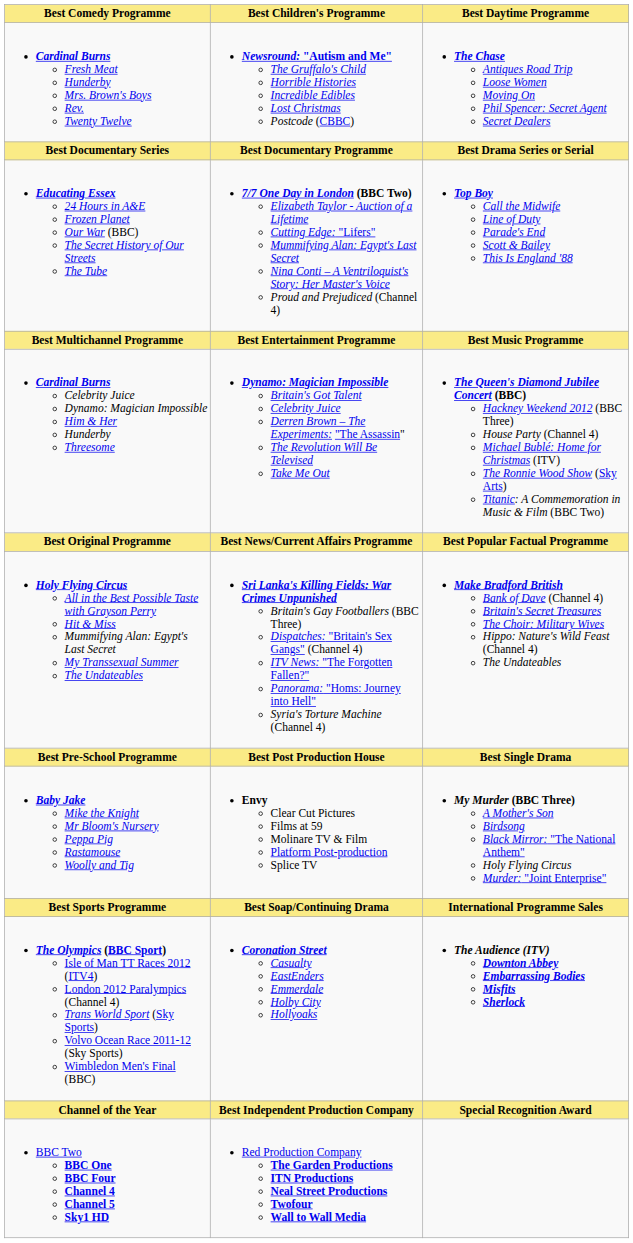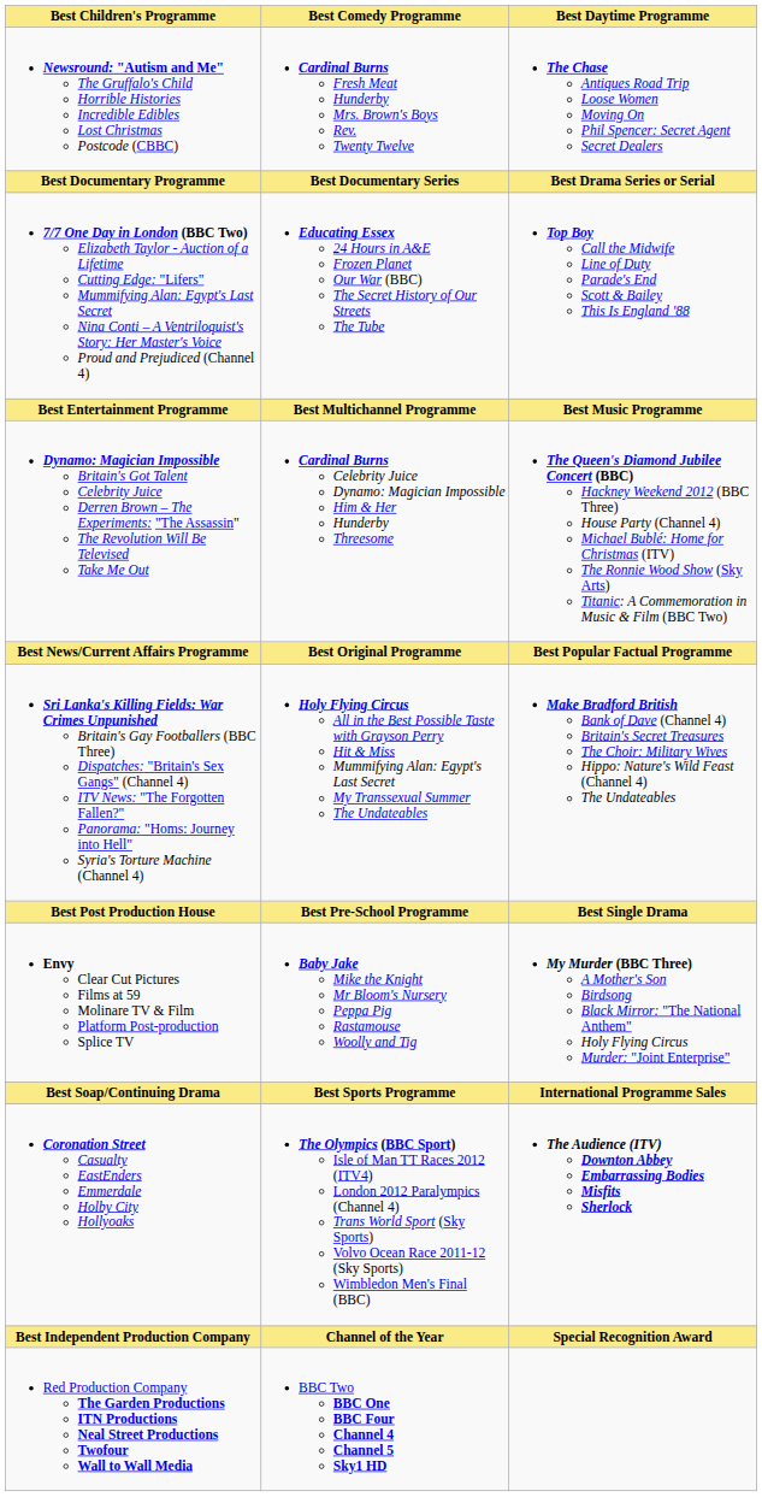columns swapped: Best Children's Programme <-> Best Comedy Programme
